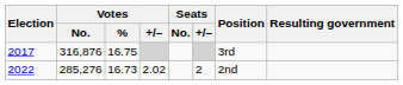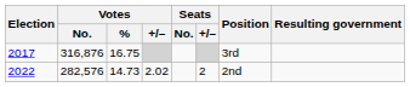2022 | Votes / No.: 285,276 -> 282,576
2022 | Votes / %: 16.73 -> 14.73
